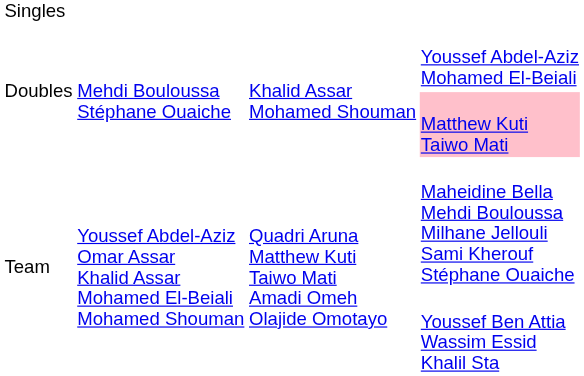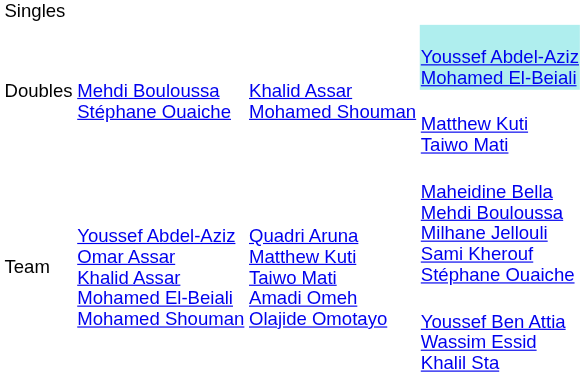Youssef Abdel-Aziz Mohamed El-Beiali | column 4: no background -> paleturquoise background
Matthew Kuti Taiwo Mati | column 4: pink background -> no background
